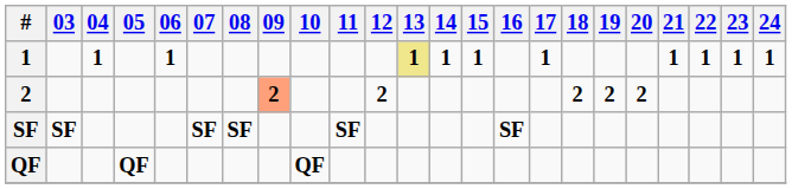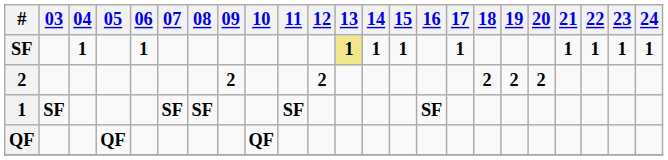row 2 | #: 1 -> SF
row 3 | 09: lightsalmon background -> no background
row 4 | #: SF -> 1
